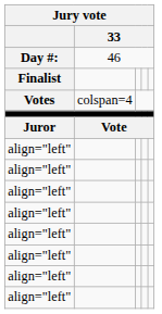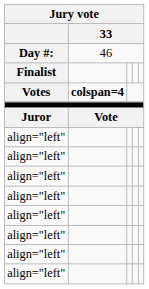Votes | column 2: normal -> bold
